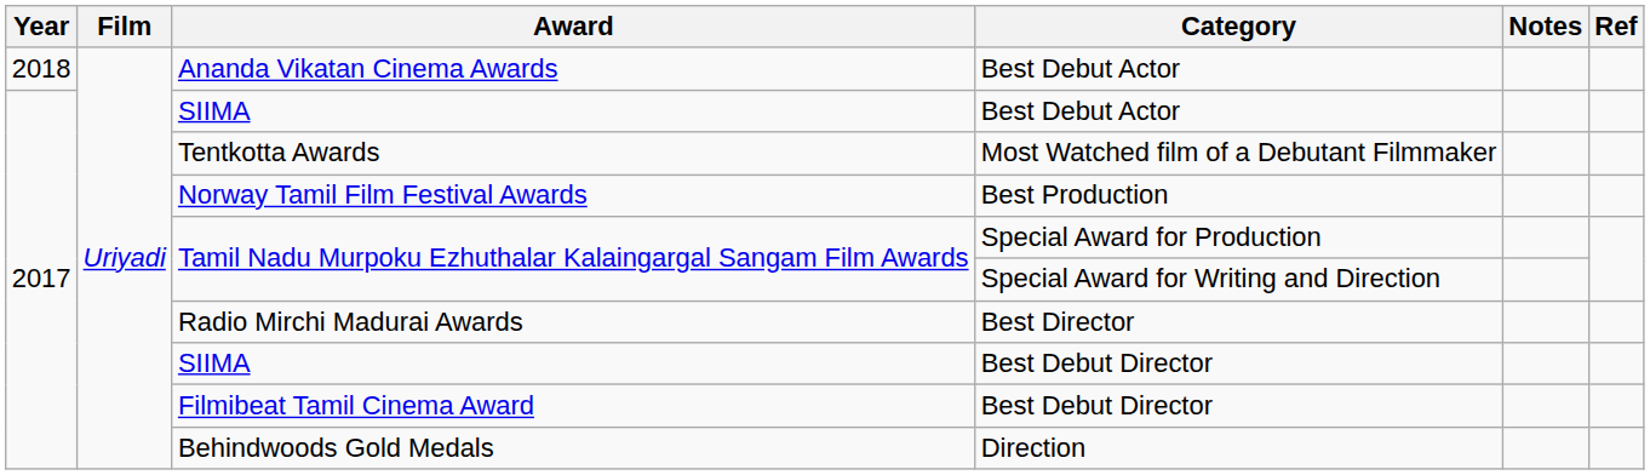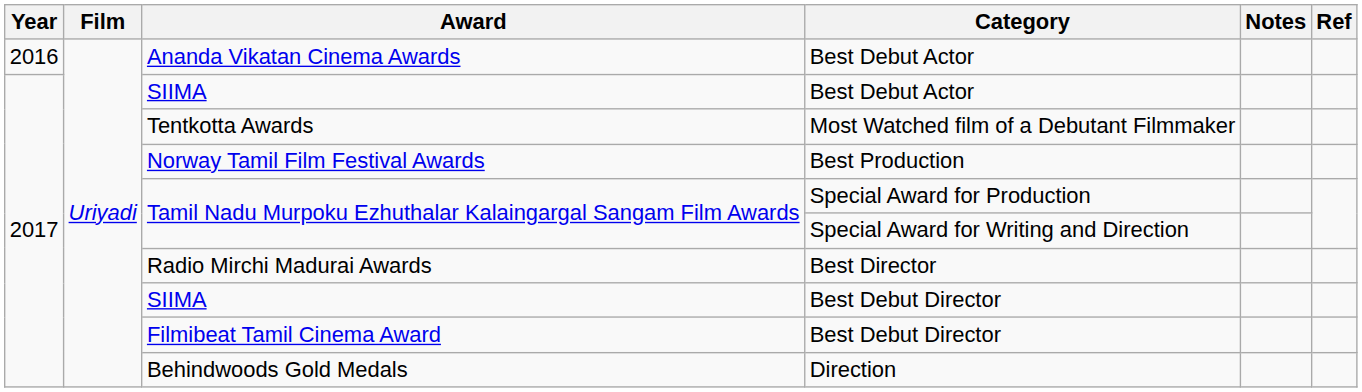Ananda Vikatan Cinema Awards | Year: 2018 -> 2016
